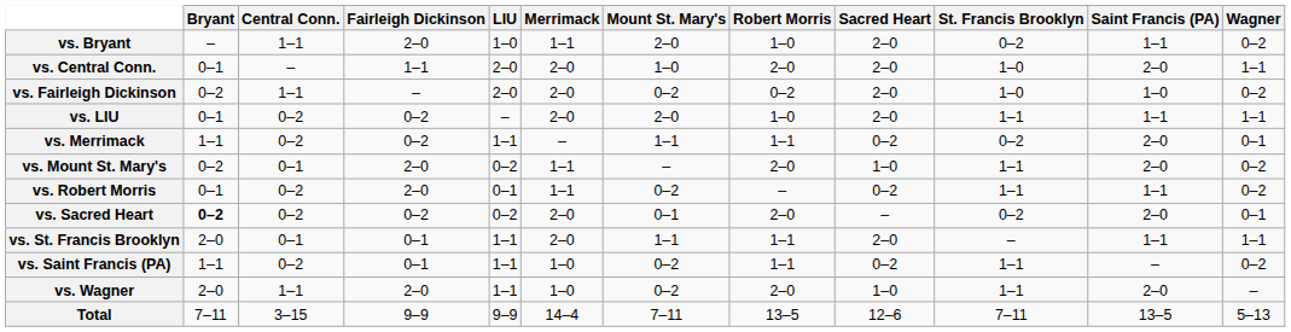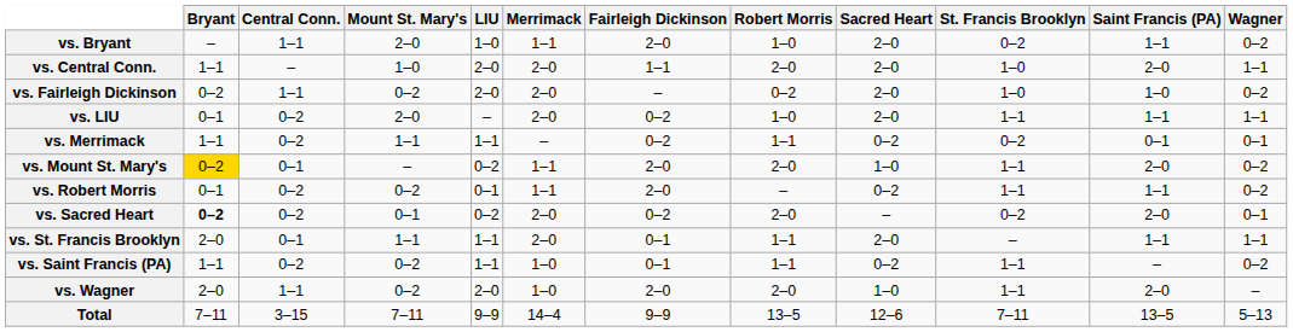columns swapped: Fairleigh Dickinson <-> Mount St. Mary's
vs. Central Conn. | Bryant: 0–1 -> 1–1
vs. Merrimack | Saint Francis (PA): 2–0 -> 0–1
vs. Mount St. Mary's | Bryant: no background -> gold background
vs. Wagner | LIU: 1–1 -> 2–0
